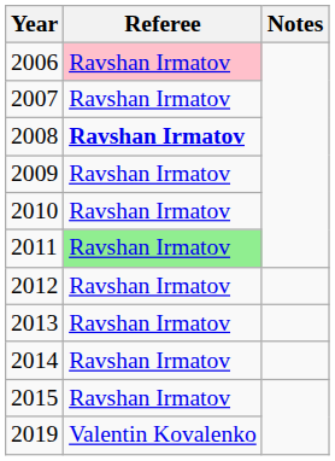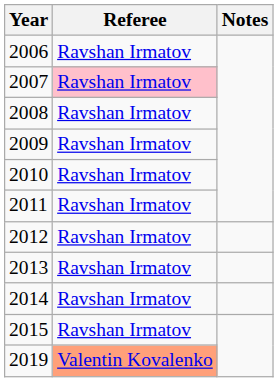2006 | Referee: pink background -> no background
2007 | Referee: no background -> pink background
2008 | Referee: bold -> normal
2011 | Referee: lightgreen background -> no background
2019 | Referee: no background -> lightsalmon background
